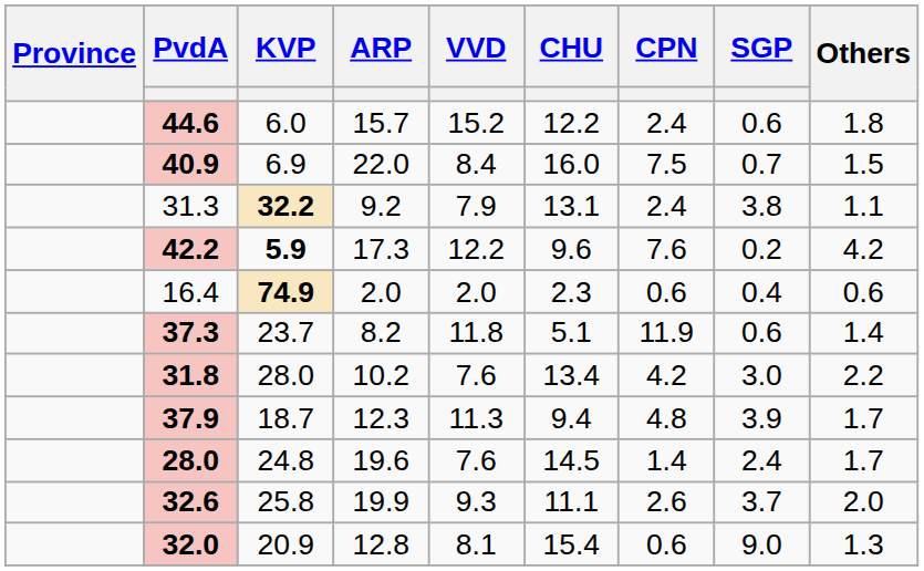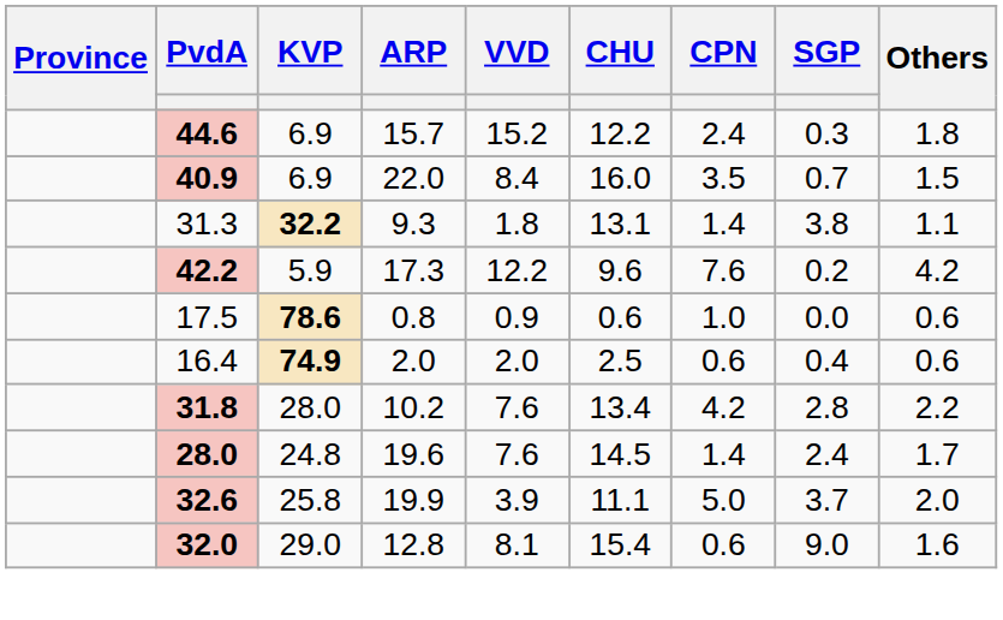44.6 | KVP: 6.0 -> 6.9
44.6 | SGP: 0.6 -> 0.3
40.9 | CPN: 7.5 -> 3.5
31.3 | ARP: 9.2 -> 9.3
31.3 | VVD: 7.9 -> 1.8
31.3 | CPN: 2.4 -> 1.4
42.2 | KVP: bold -> normal
+ row: 17.5 | 78.6 | 0.8 | 0.9 | 0.6 | 1.0 | 0.0 | 0.6
16.4 | CHU: 2.3 -> 2.5
- row: 37.3 | 23.7 | 8.2 | 11.8 | 5.1 | 11.9 | 0.6 | 1.4
31.8 | SGP: 3.0 -> 2.8
- row: 37.9 | 18.7 | 12.3 | 11.3 | 9.4 | 4.8 | 3.9 | 1.7
32.6 | VVD: 9.3 -> 3.9
32.6 | CPN: 2.6 -> 5.0
32.0 | KVP: 20.9 -> 29.0
32.0 | Others: 1.3 -> 1.6
